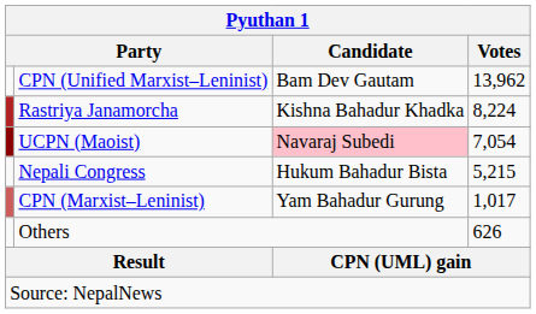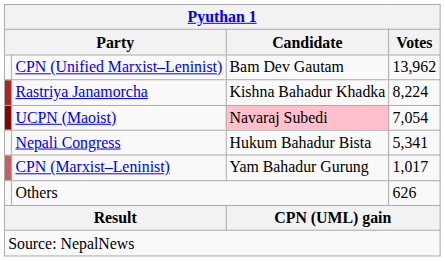Nepali Congress | Votes: 5,215 -> 5,341
